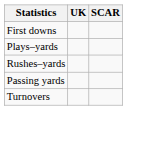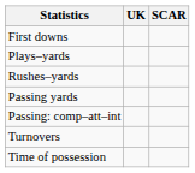+ row: Passing: comp–att–int
+ row: Time of possession
